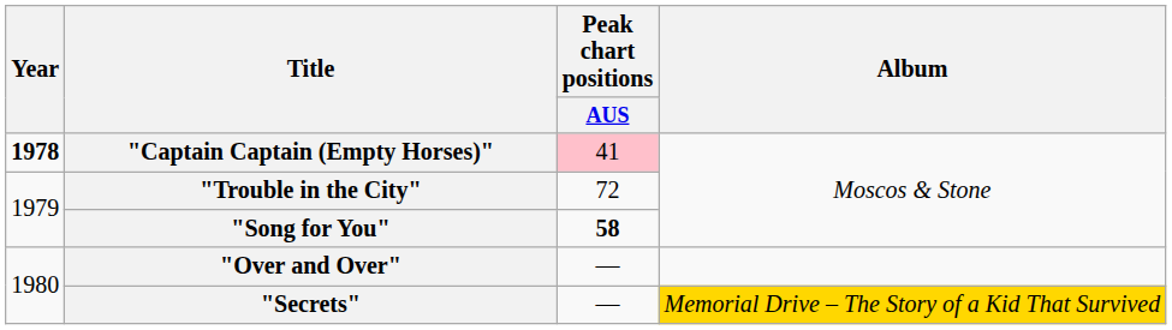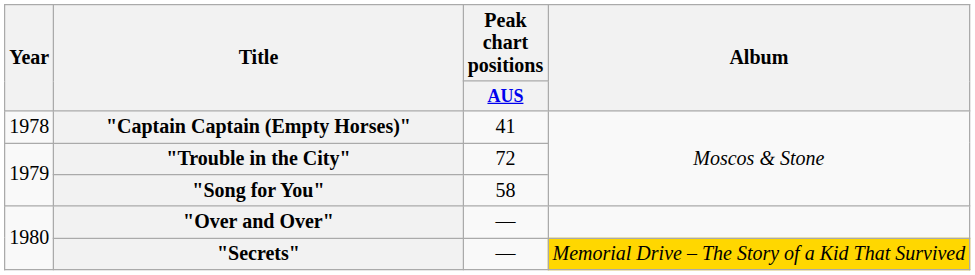"Captain Captain (Empty Horses)" | Year: bold -> normal
"Captain Captain (Empty Horses)" | Peak chart positions / AUS: pink background -> no background
"Song for You" | Peak chart positions / AUS: bold -> normal
